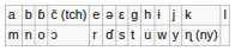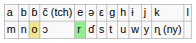m | column 3: no background -> khaki background
m | column 5: no background -> lightgreen background
